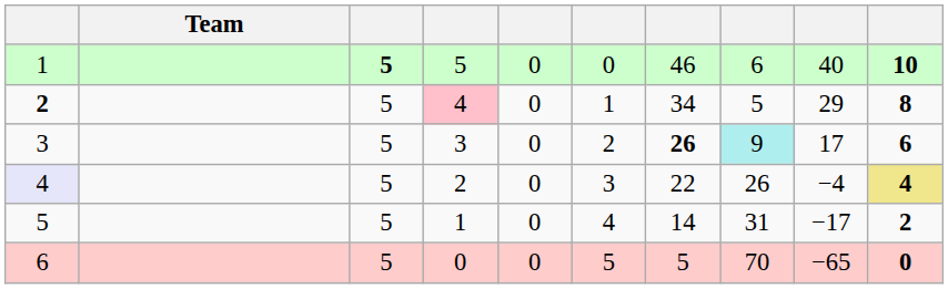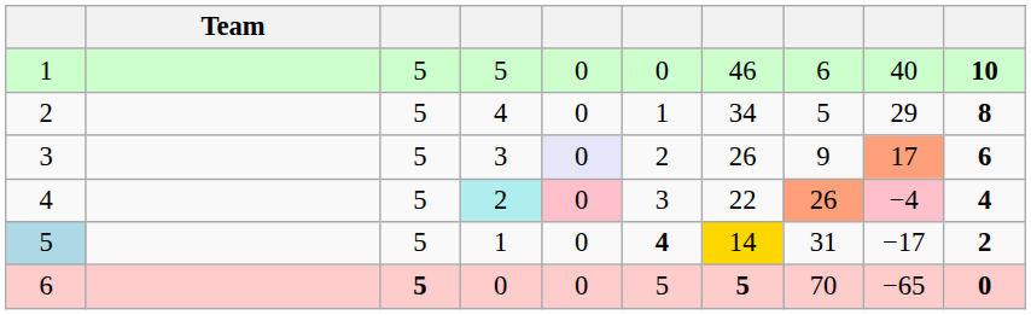row 2 | column 3: bold -> normal
row 3 | column 1: bold -> normal
row 3 | column 4: pink background -> no background
row 4 | column 5: no background -> lavender background
row 4 | column 7: bold -> normal
row 4 | column 8: paleturquoise background -> no background
row 4 | column 9: no background -> lightsalmon background
row 5 | column 1: lavender background -> no background
row 5 | column 4: no background -> paleturquoise background
row 5 | column 5: no background -> pink background
row 5 | column 8: no background -> lightsalmon background
row 5 | column 9: no background -> pink background
row 5 | column 10: khaki background -> no background
row 6 | column 1: no background -> lightblue background
row 6 | column 6: normal -> bold
row 6 | column 7: no background -> gold background
row 7 | column 3: normal -> bold
row 7 | column 7: normal -> bold
